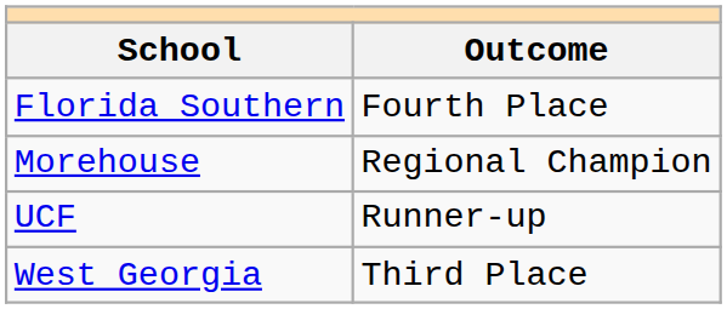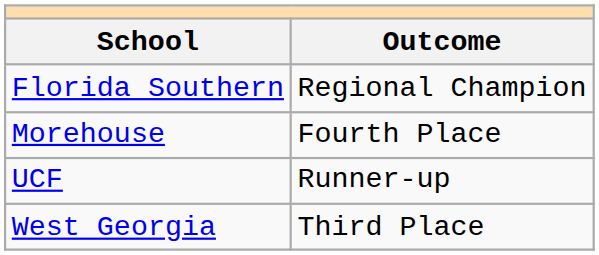Florida Southern | Outcome: Fourth Place -> Regional Champion
Morehouse | Outcome: Regional Champion -> Fourth Place
